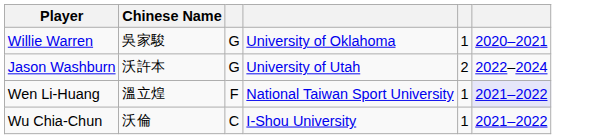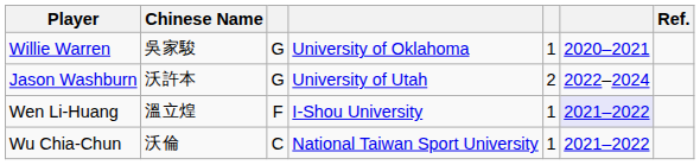+ column: Ref.
Wen Li-Huang | column 4: National Taiwan Sport University -> I-Shou University
Wu Chia-Chun | column 4: I-Shou University -> National Taiwan Sport University
